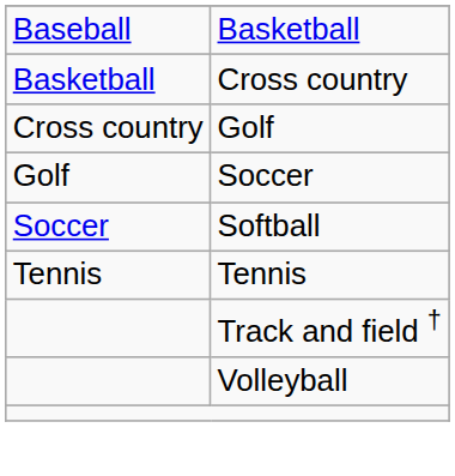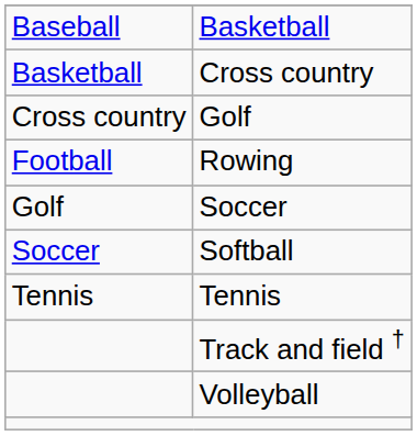+ row: Football | Rowing
